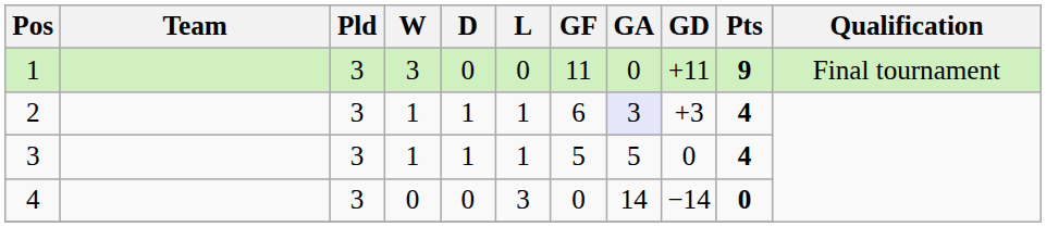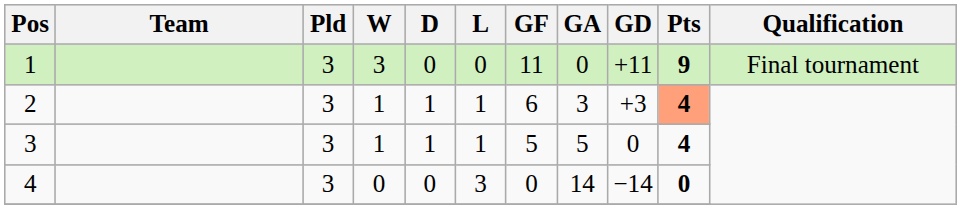2 | GA: lavender background -> no background
2 | Pts: no background -> lightsalmon background
